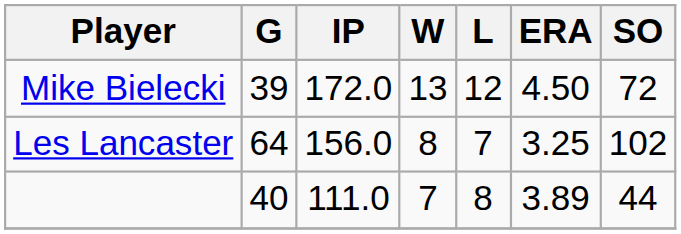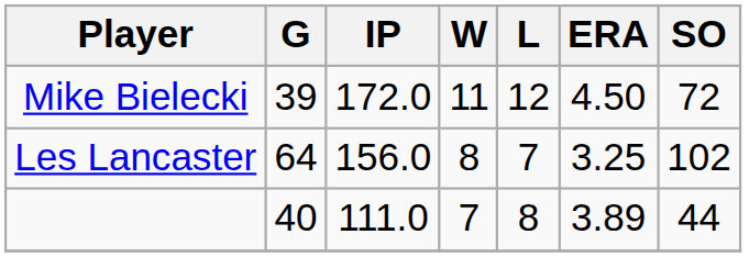Mike Bielecki | W: 13 -> 11
